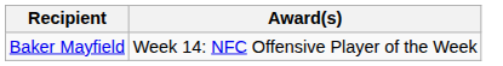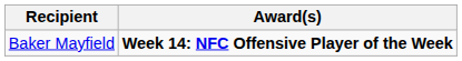Baker Mayfield | Award(s): normal -> bold
